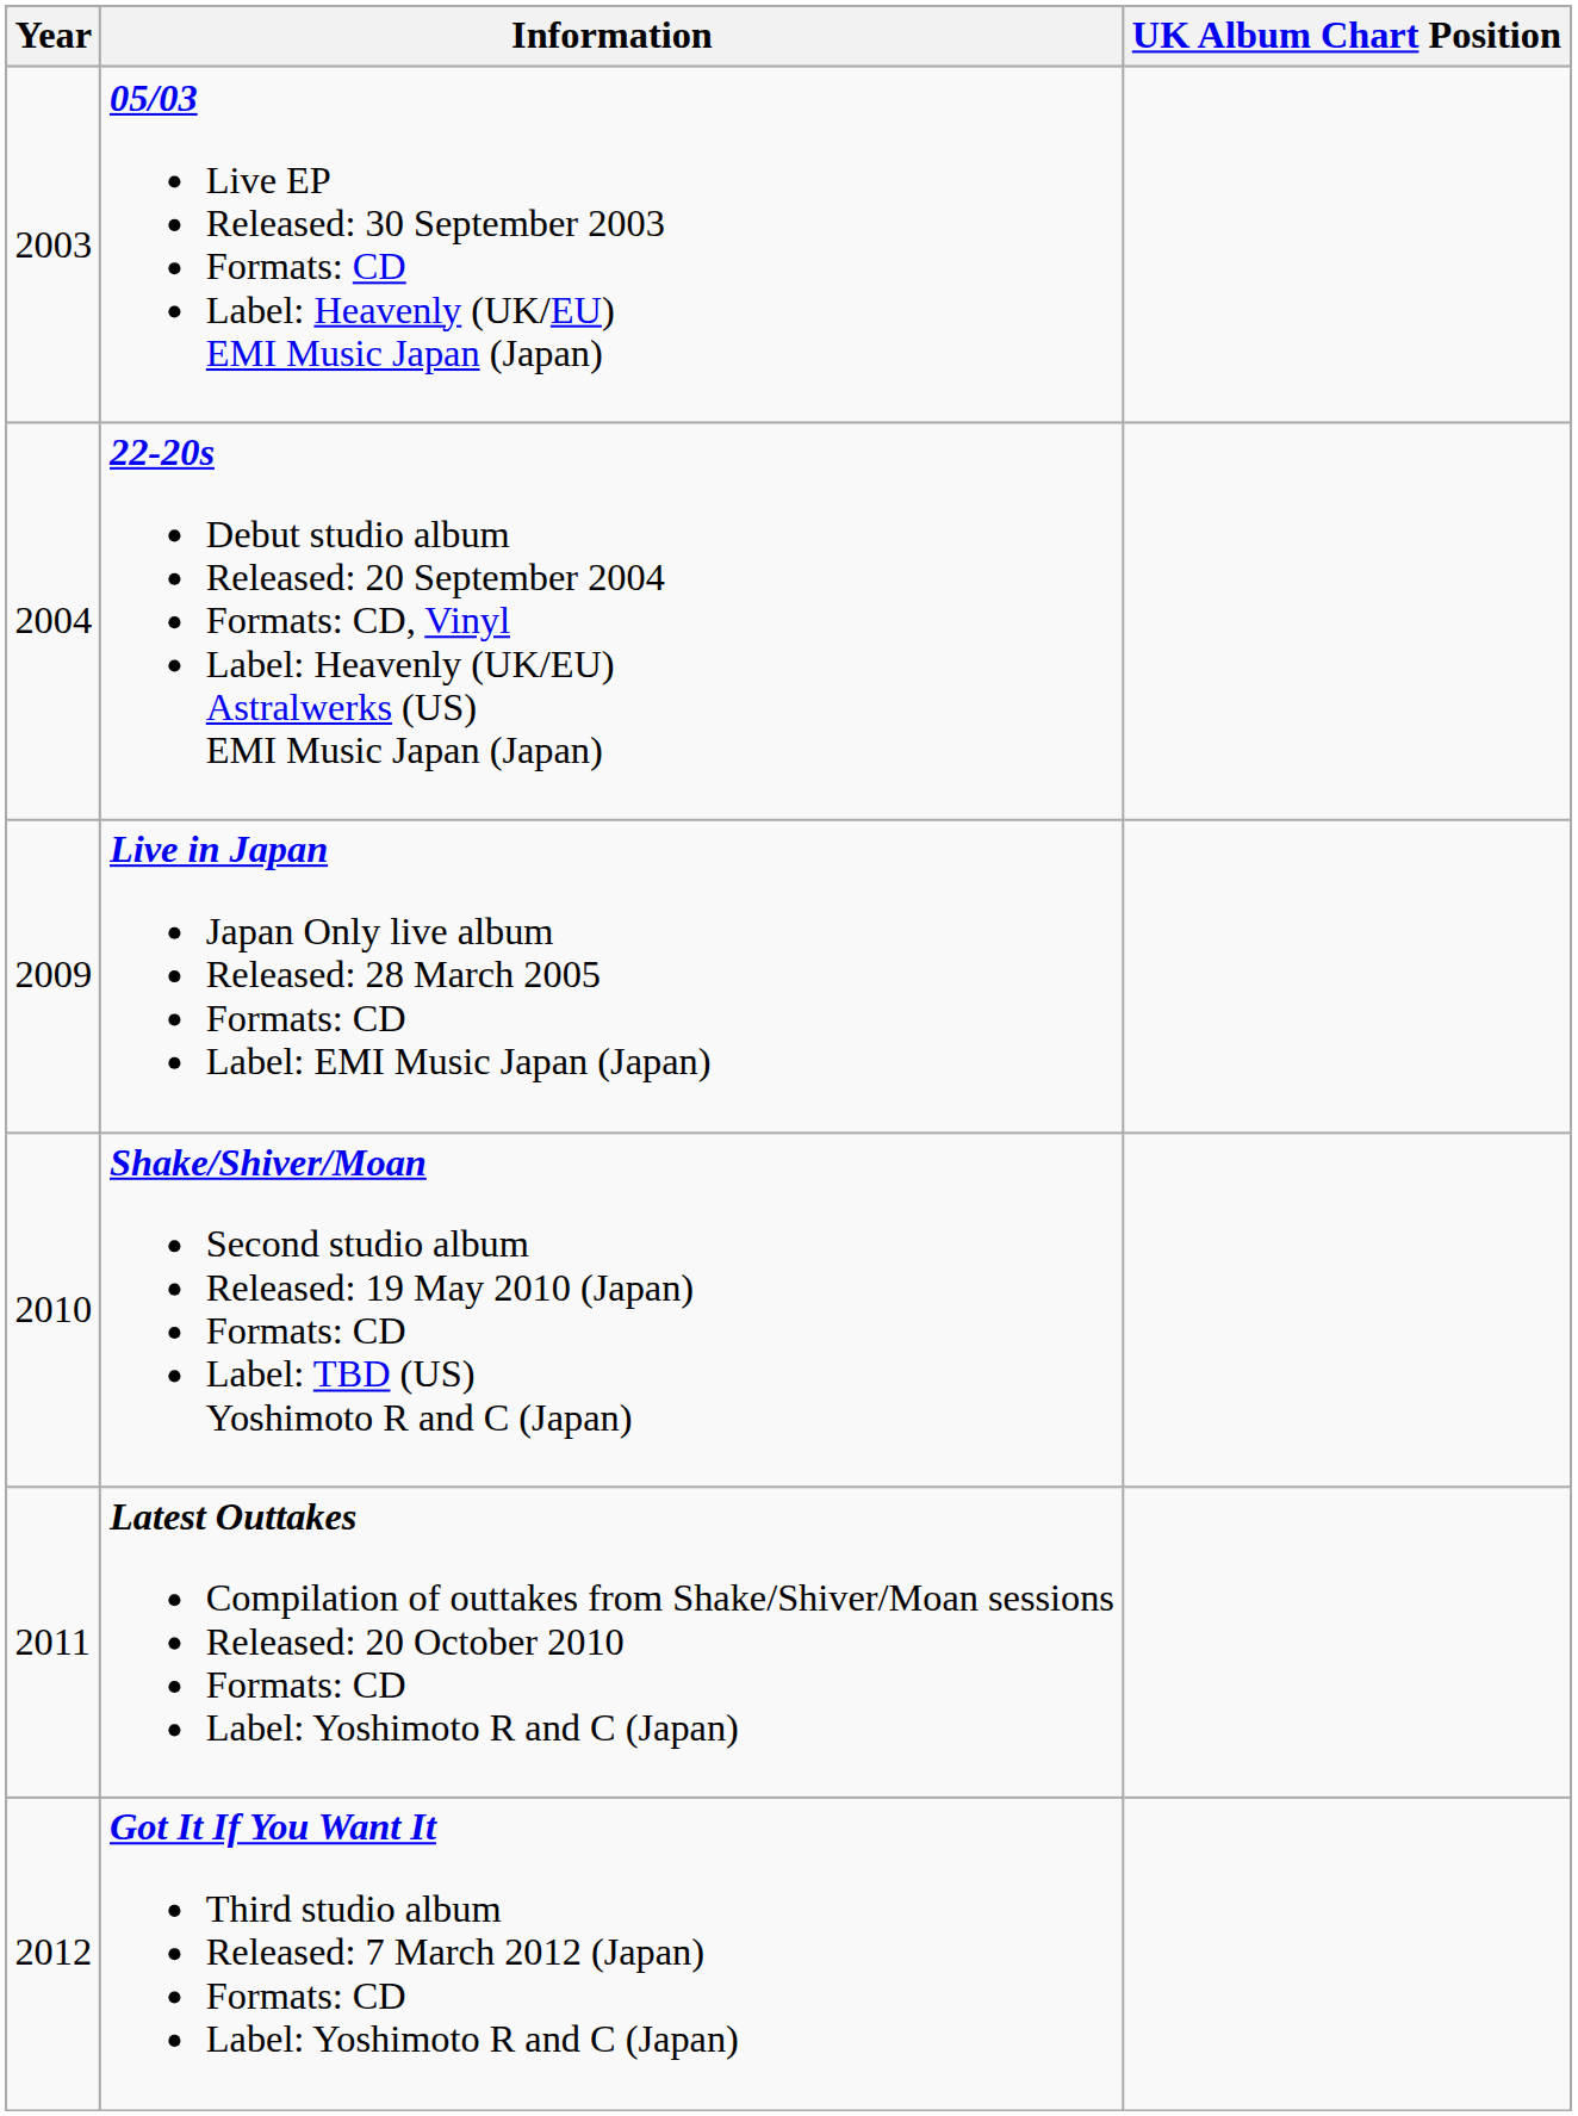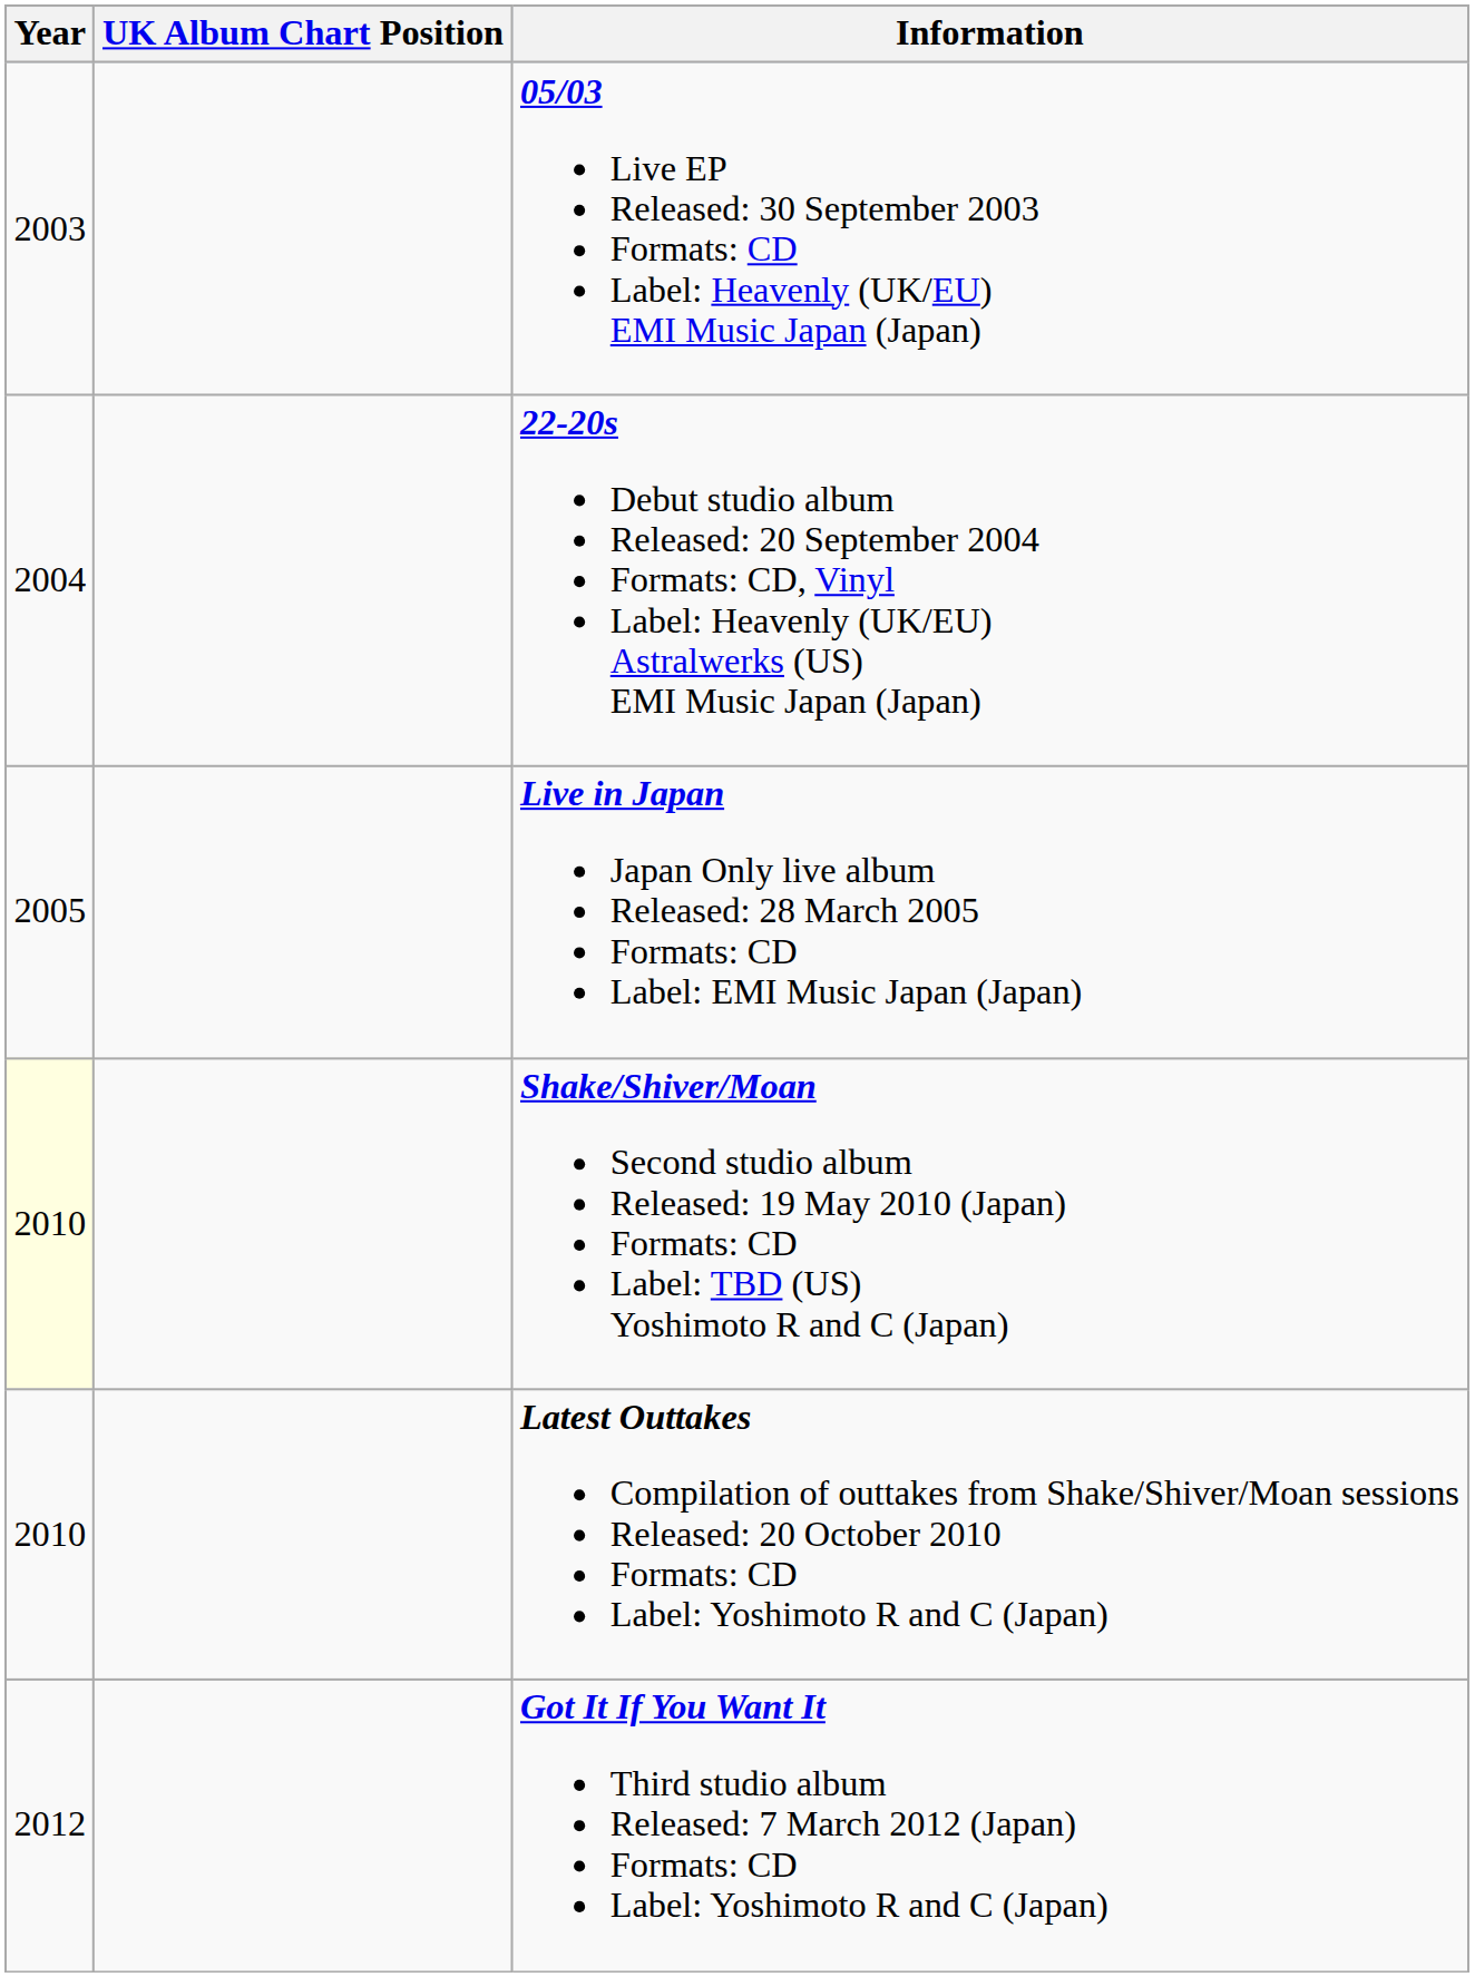columns swapped: Information <-> UK Album Chart Position
row 4 | Year: 2009 -> 2005
row 5 | Year: no background -> lightyellow background
row 6 | Year: 2011 -> 2010
